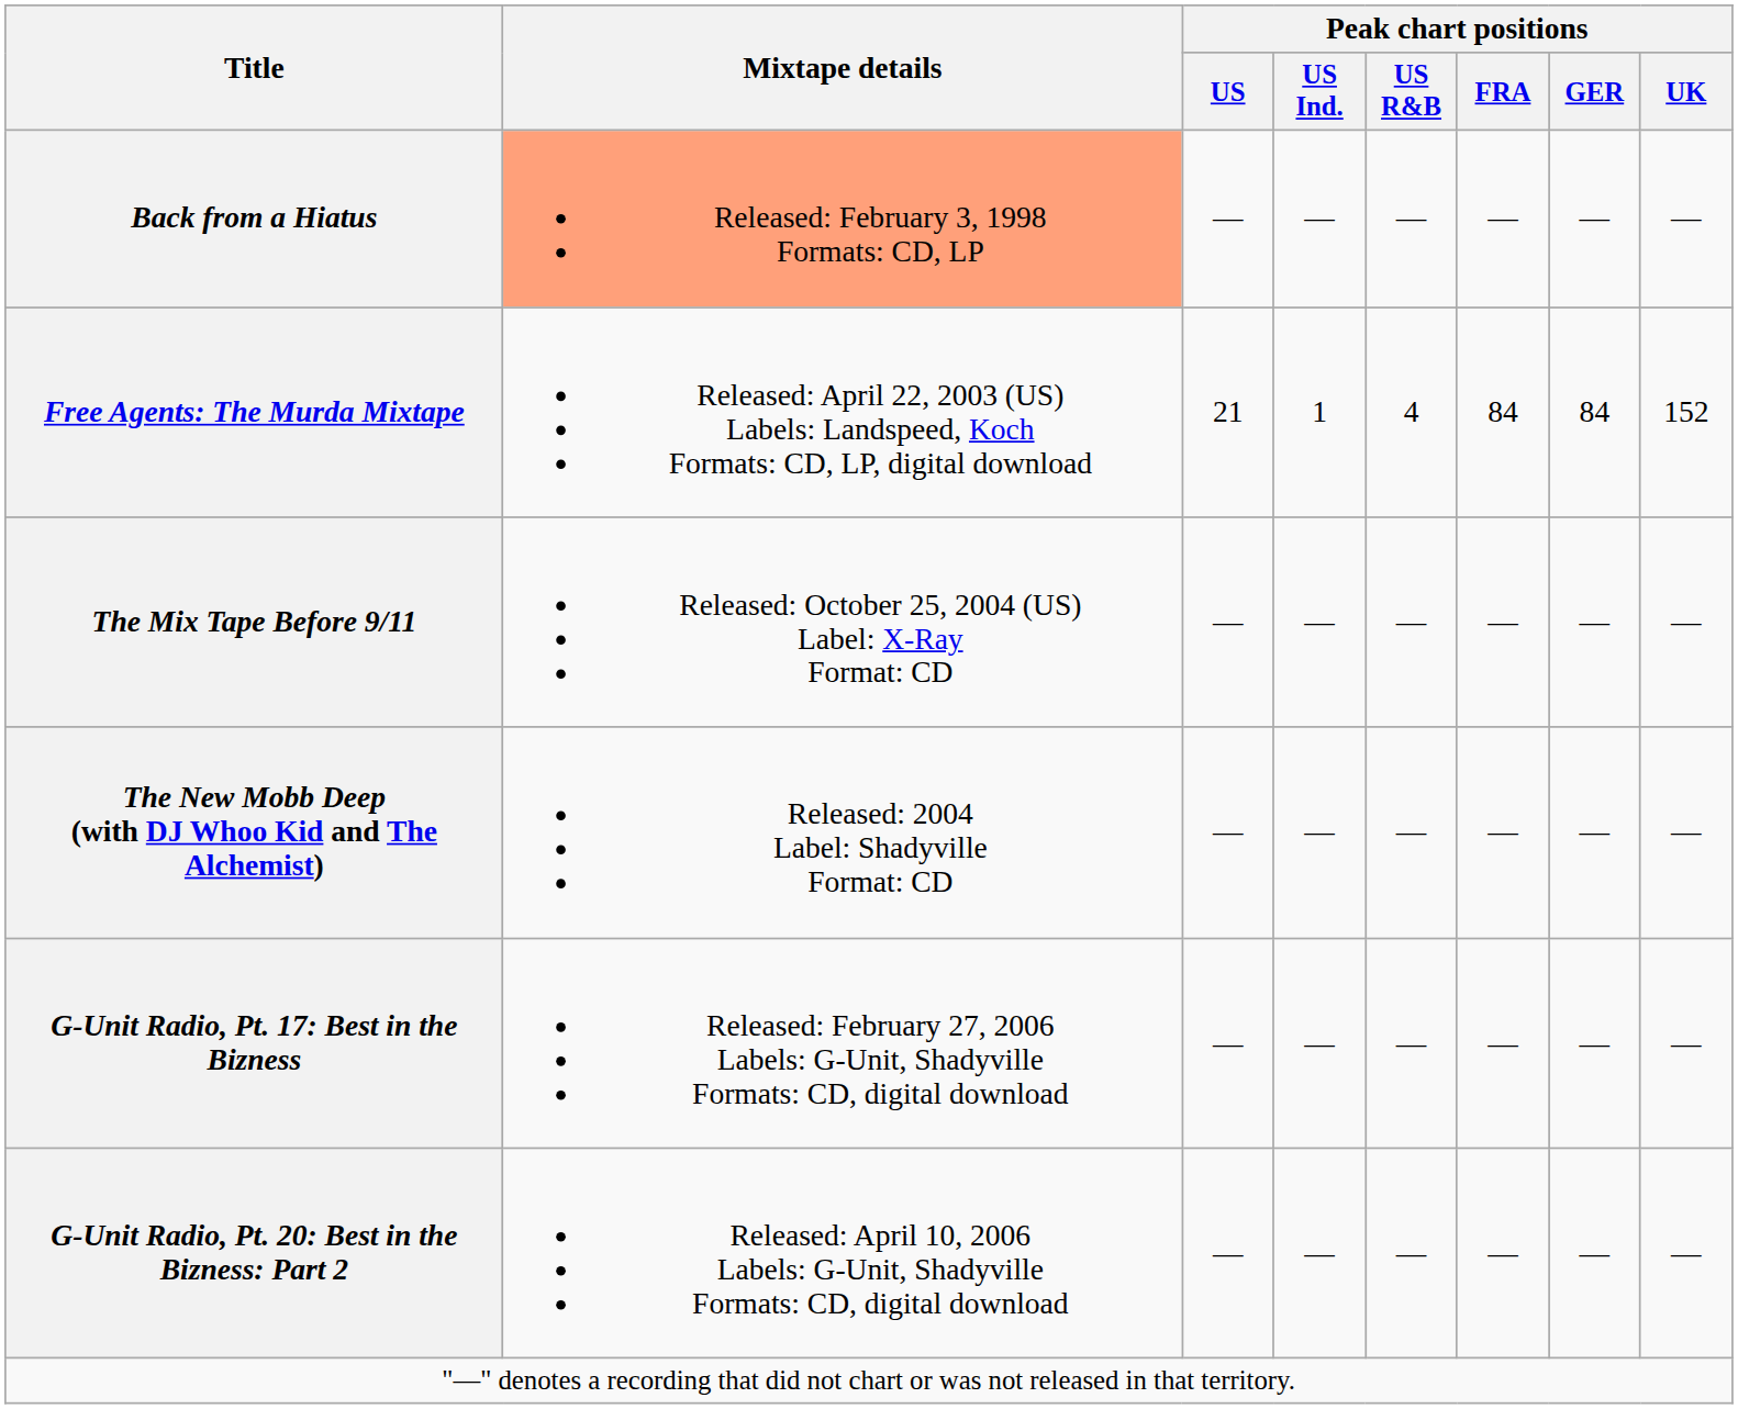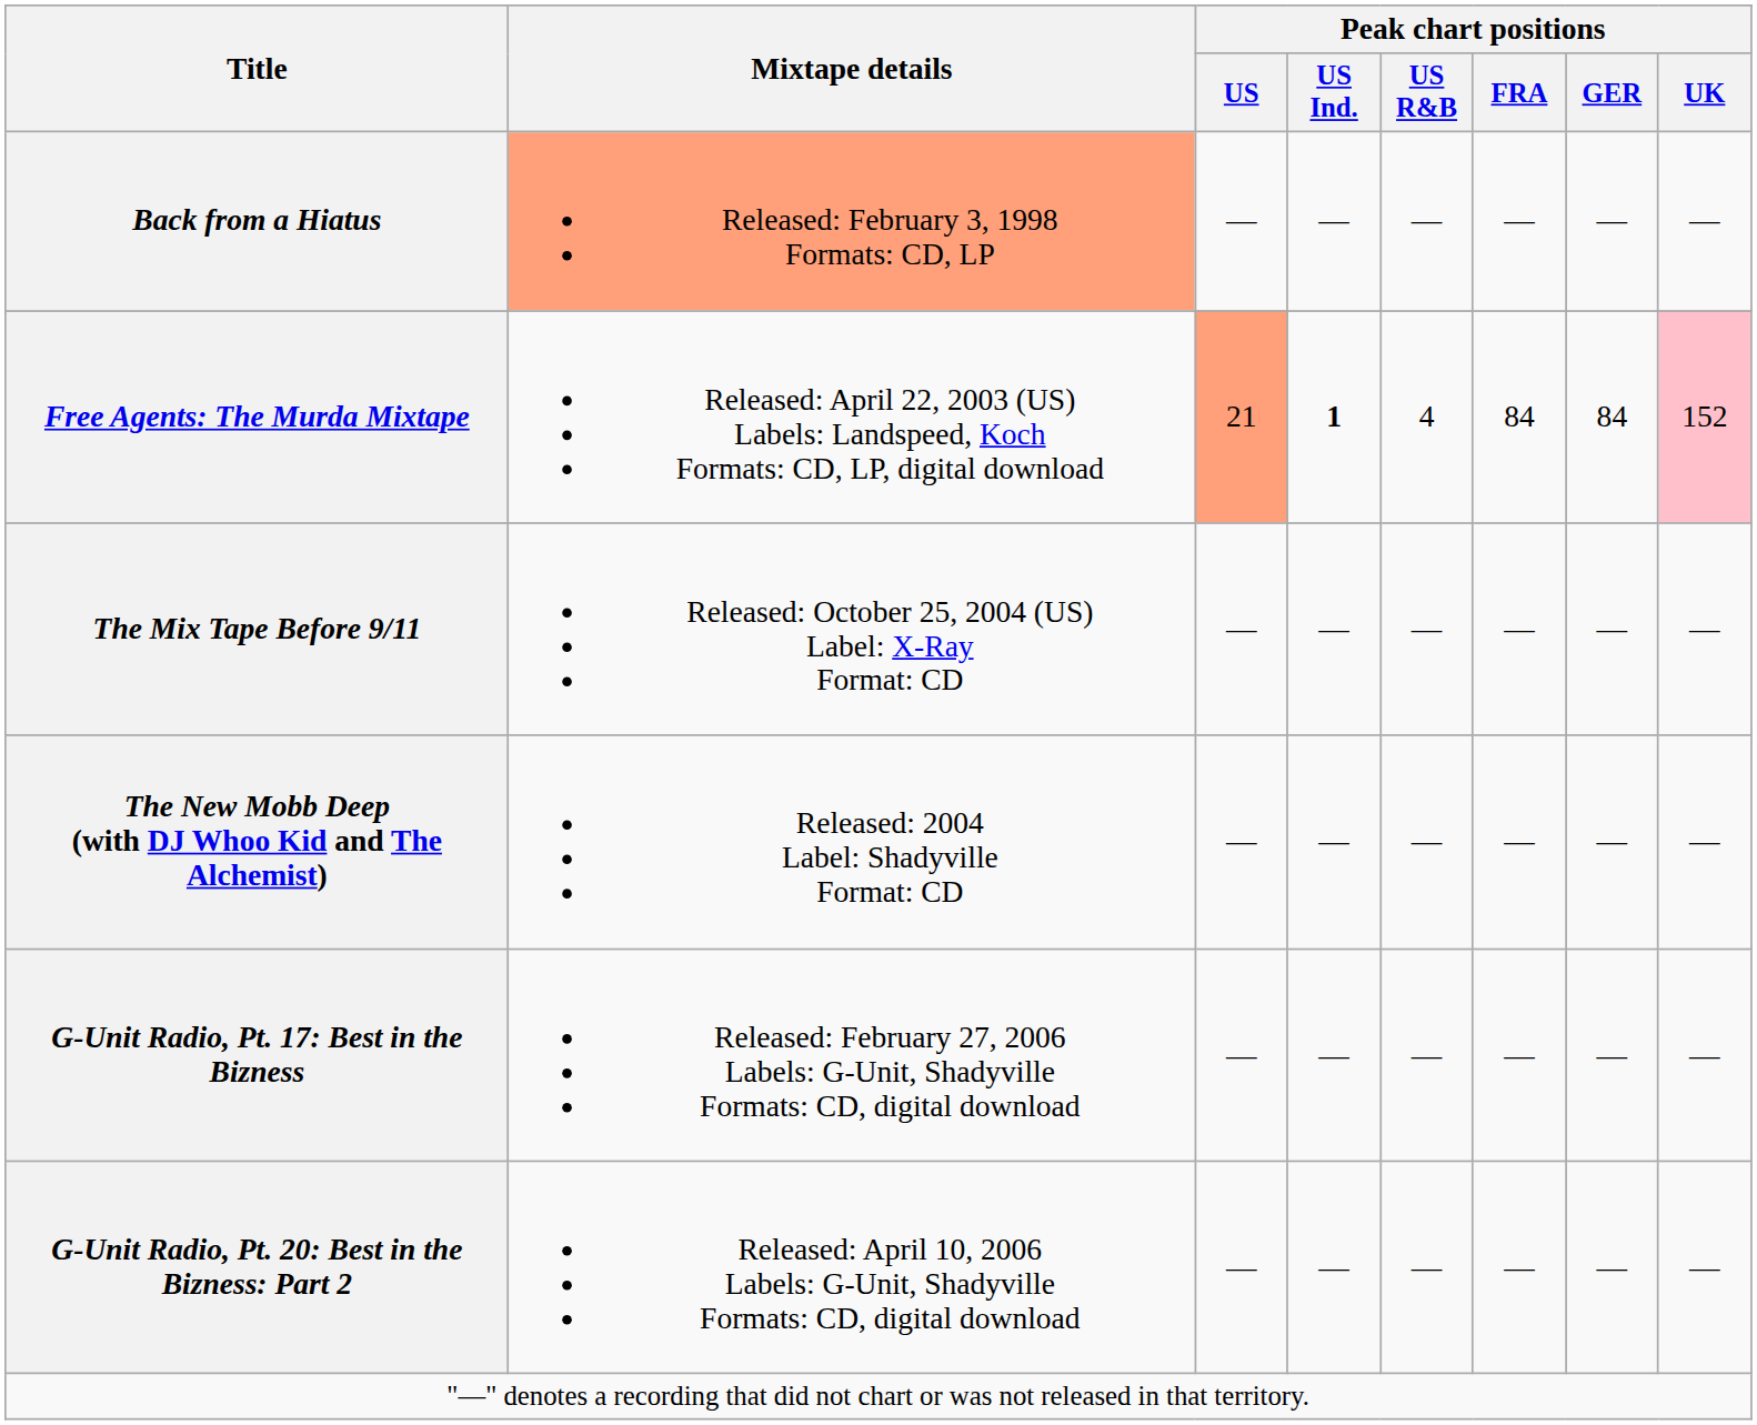Free Agents: The Murda Mixtape | Peak chart positions / US: no background -> lightsalmon background
Free Agents: The Murda Mixtape | Peak chart positions / US Ind.: normal -> bold
Free Agents: The Murda Mixtape | Peak chart positions / UK: no background -> pink background
